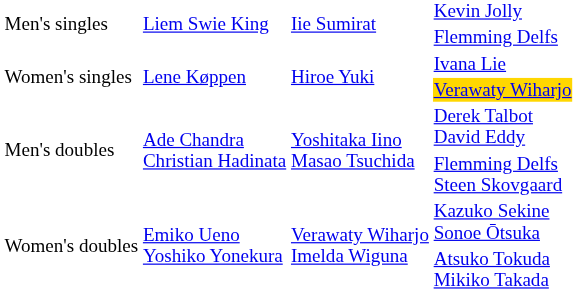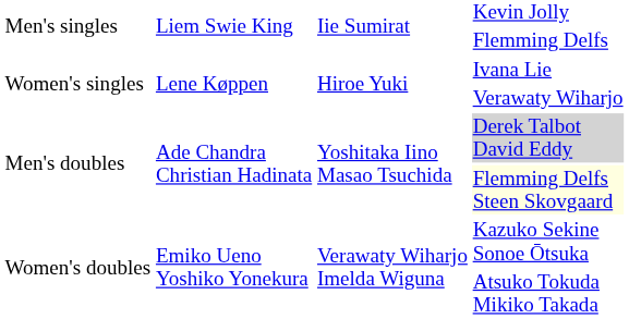Verawaty Wiharjo | column 4: gold background -> no background
Derek Talbot David Eddy | column 4: no background -> lightgrey background
Flemming Delfs Steen Skovgaard | column 4: no background -> lightyellow background
